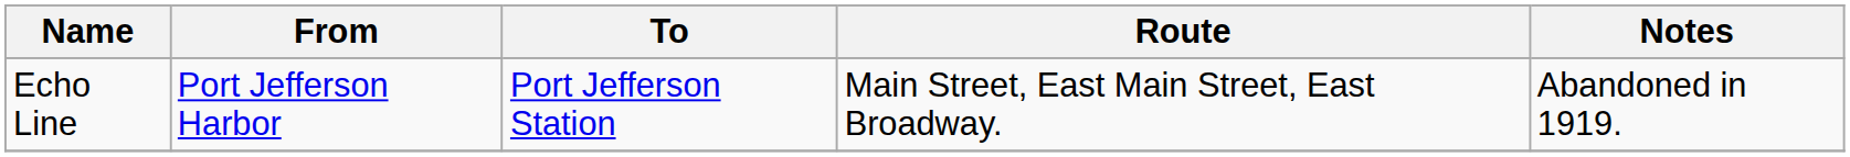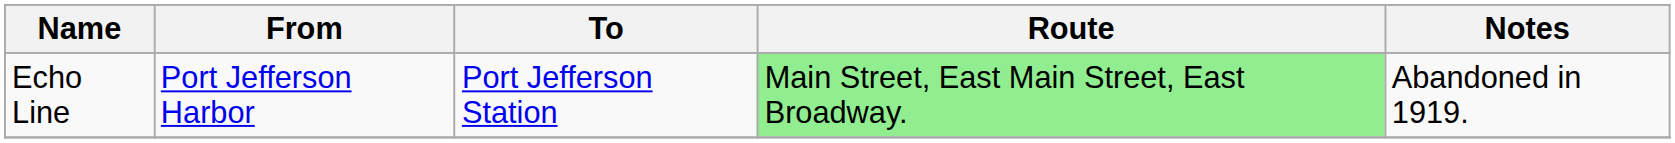Echo Line | Route: no background -> lightgreen background
